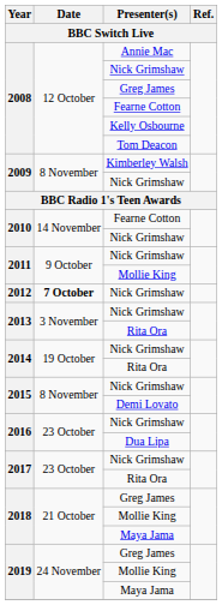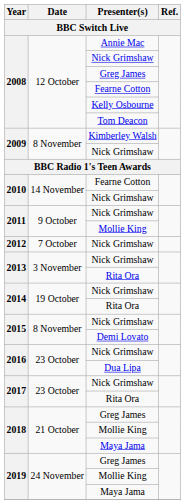2012 | Date: bold -> normal
